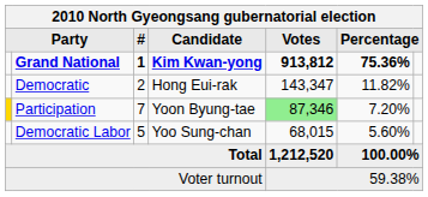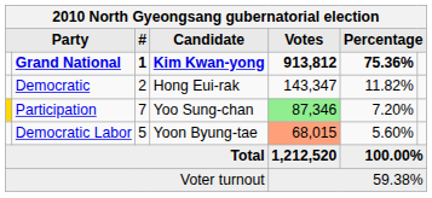Participation | Candidate: Yoon Byung-tae -> Yoo Sung-chan
Democratic Labor | Candidate: Yoo Sung-chan -> Yoon Byung-tae
Democratic Labor | Votes: no background -> lightsalmon background
